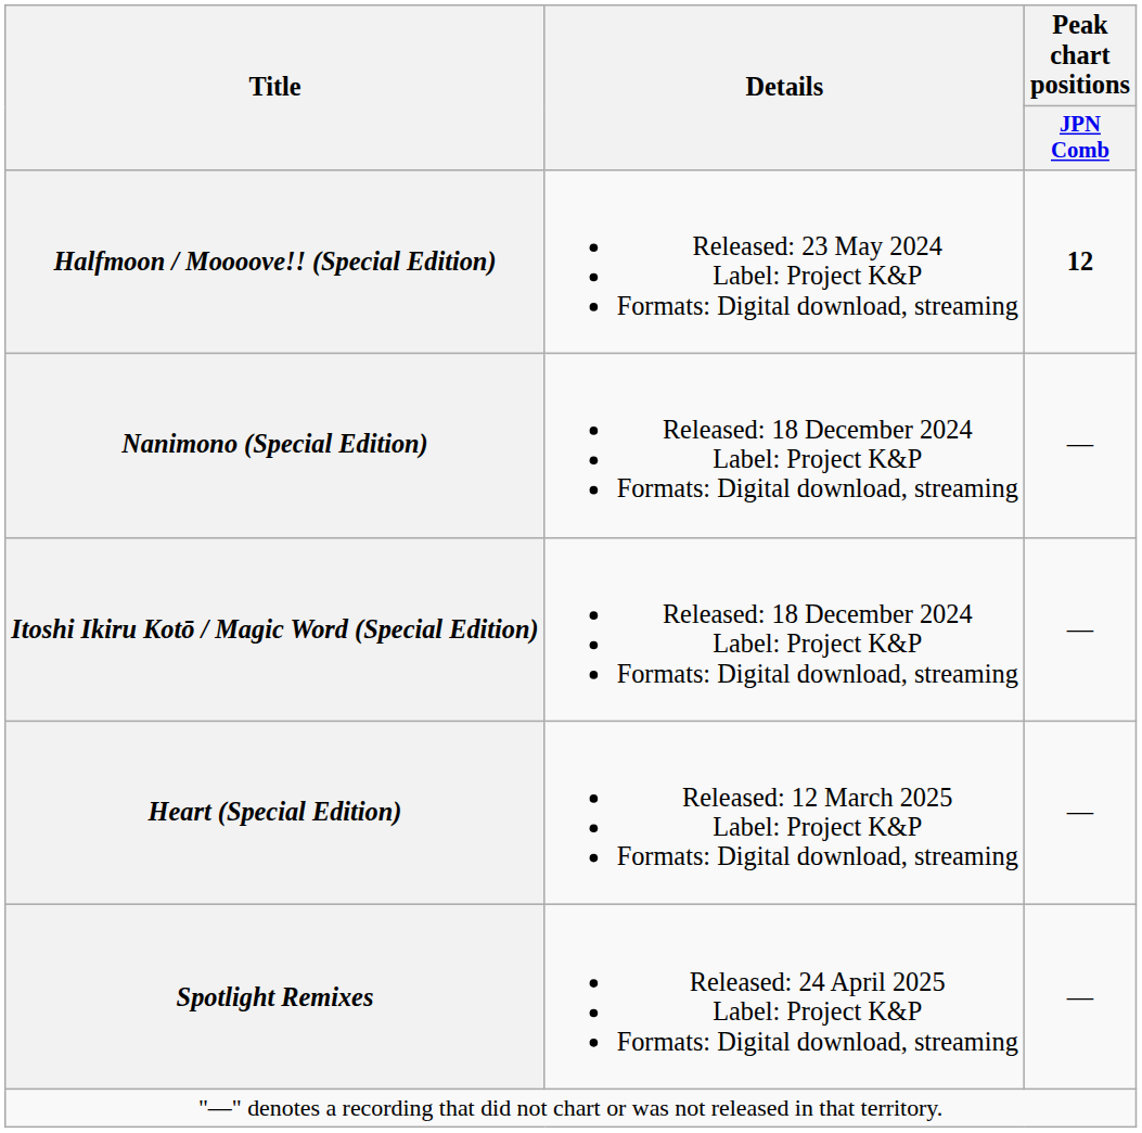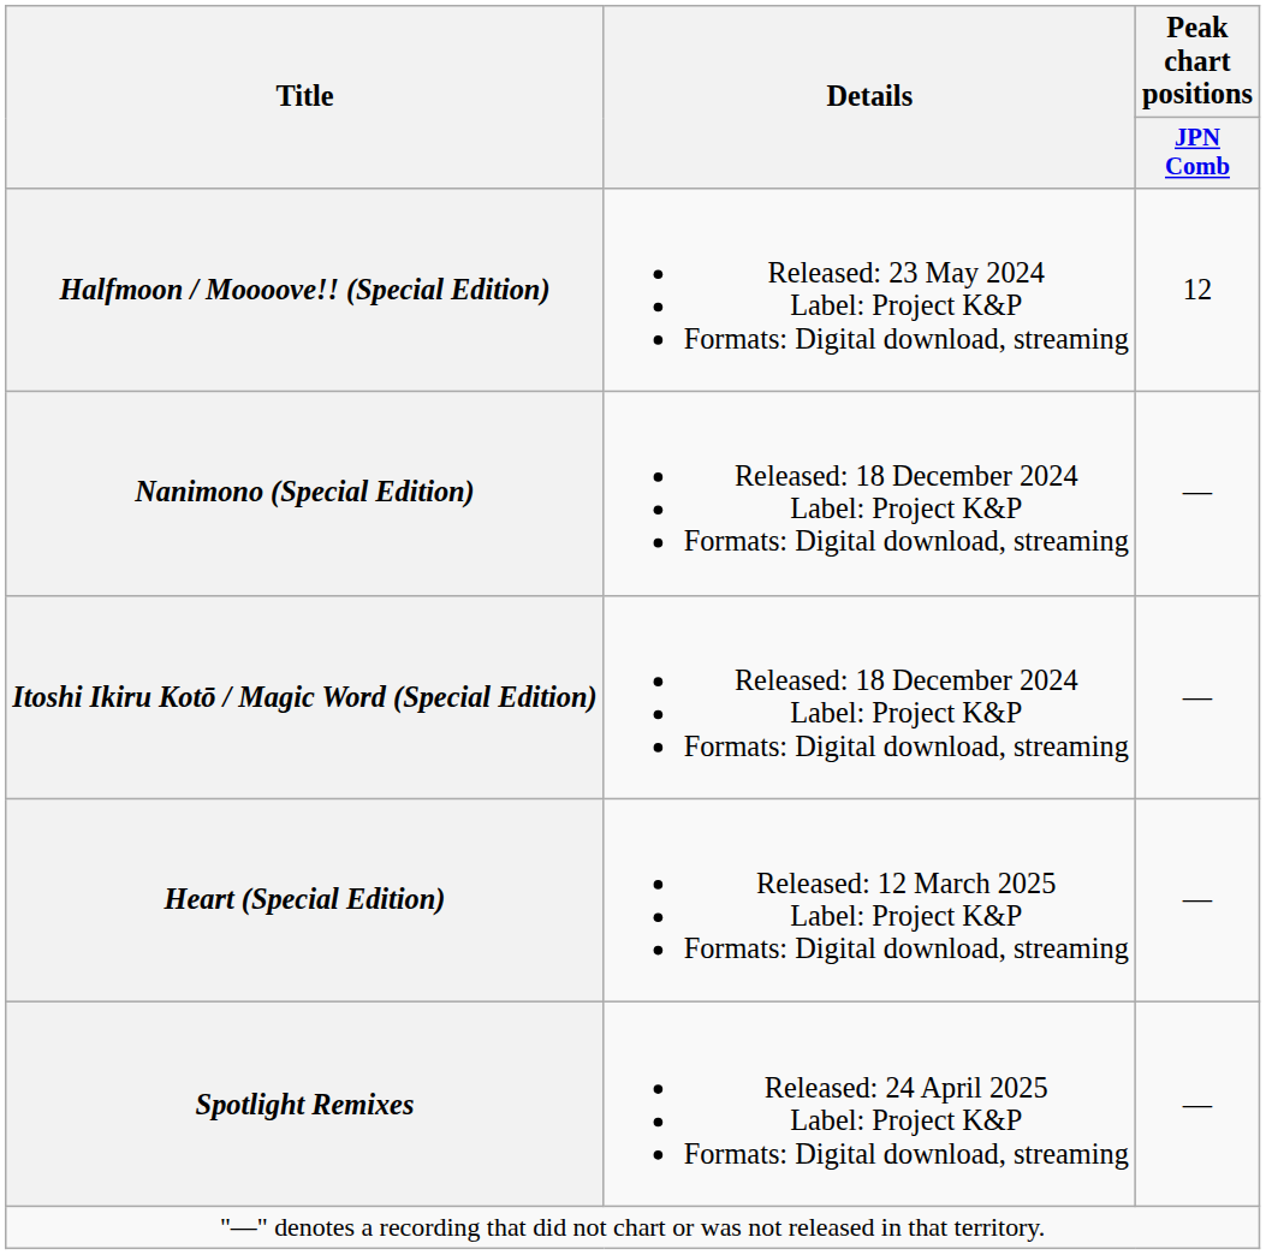Halfmoon / Moooove!! (Special Edition) | Peak chart positions / JPN Comb: bold -> normal
